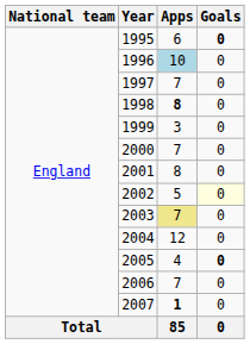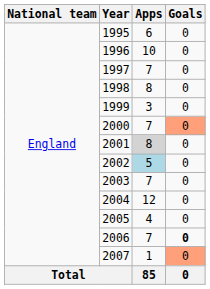1995 | Goals: bold -> normal
1996 | Apps: lightblue background -> no background
1998 | Apps: bold -> normal
2000 | Goals: no background -> lightsalmon background
2001 | Apps: no background -> lightgrey background
2002 | Apps: no background -> lightblue background
2002 | Goals: lightyellow background -> no background
2003 | Apps: khaki background -> no background
2005 | Goals: bold -> normal
2006 | Goals: normal -> bold
2007 | Apps: bold -> normal
2007 | Goals: no background -> lightsalmon background
